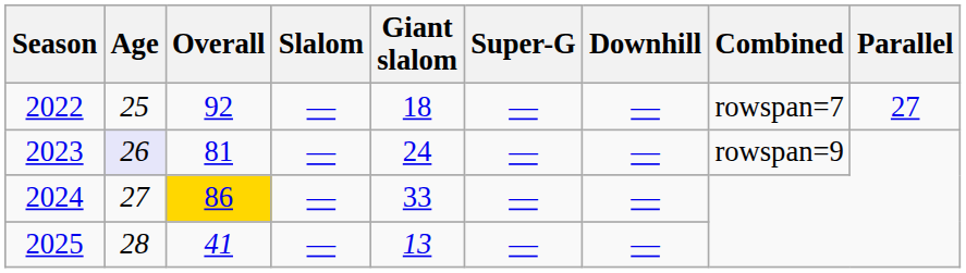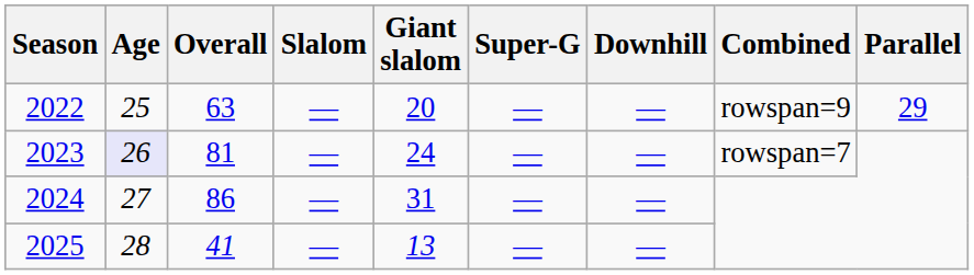2022 | Overall: 92 -> 63
2022 | Giant slalom: 18 -> 20
2022 | Combined: rowspan=7 -> rowspan=9
2022 | Parallel: 27 -> 29
2023 | Combined: rowspan=9 -> rowspan=7
2024 | Overall: gold background -> no background
2024 | Giant slalom: 33 -> 31
